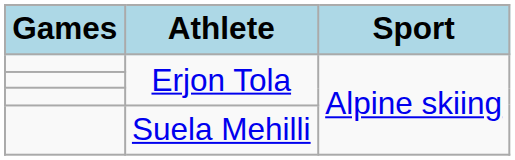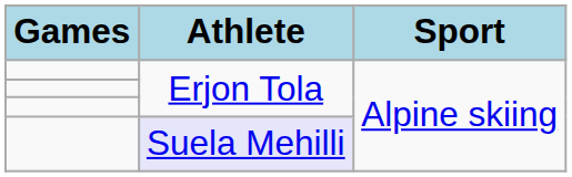Suela Mehilli | Athlete: no background -> lavender background
